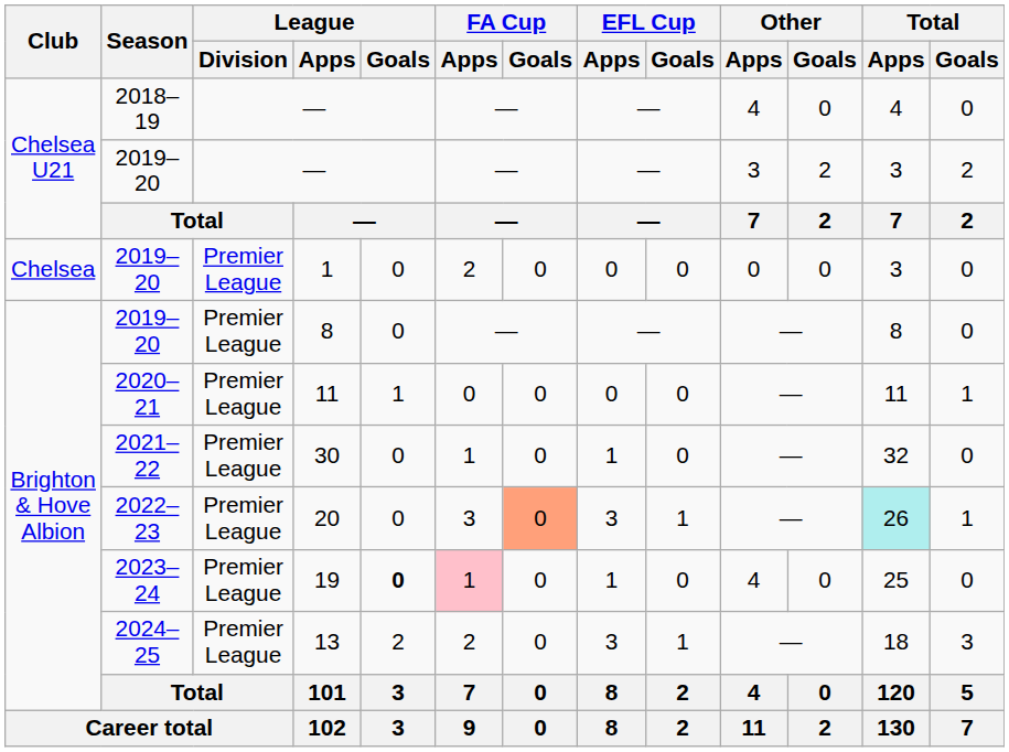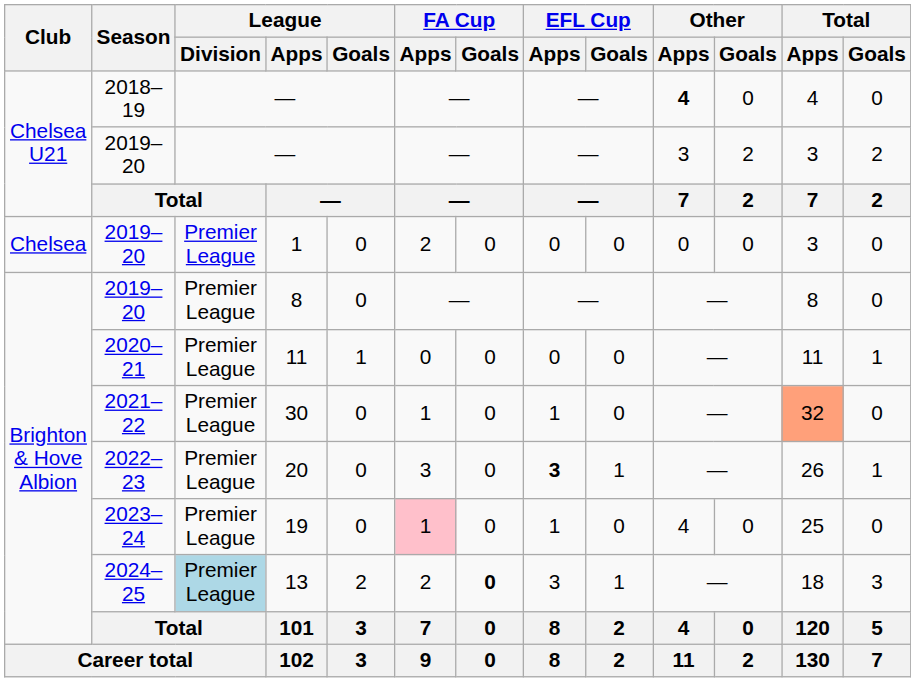2018–19 / — | Other / Apps: normal -> bold
30 | Total / Apps: no background -> lightsalmon background
20 | FA Cup / Goals: lightsalmon background -> no background
20 | EFL Cup / Apps: normal -> bold
20 | Total / Apps: paleturquoise background -> no background
19 | League / Goals: bold -> normal
13 | League / Division: no background -> lightblue background
13 | FA Cup / Goals: normal -> bold
